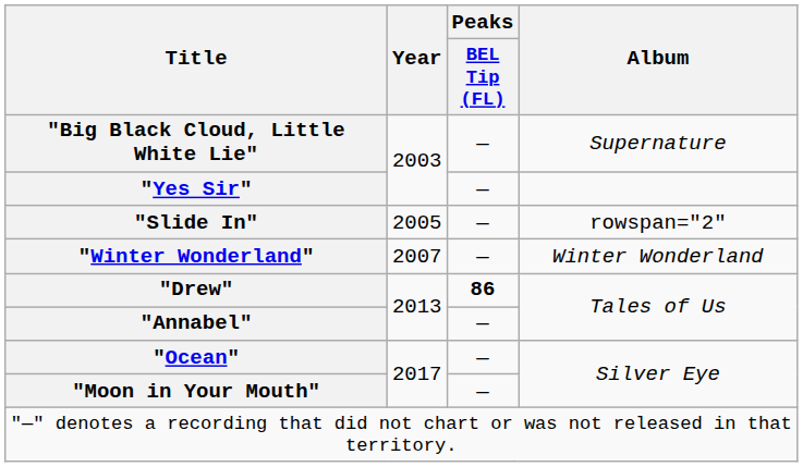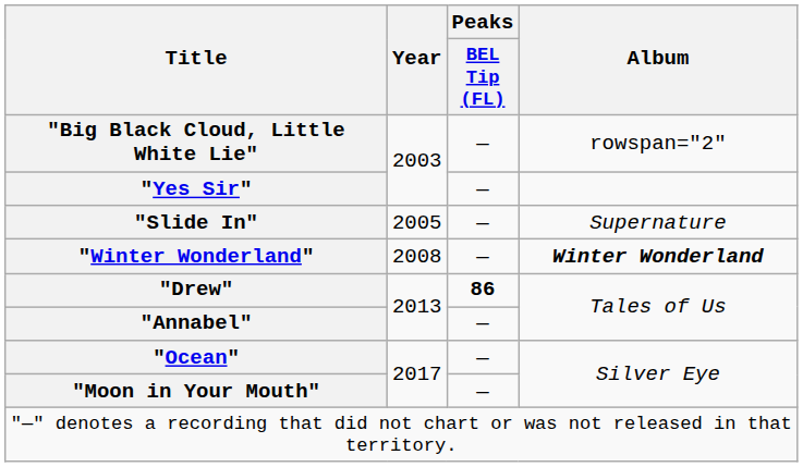"Big Black Cloud, Little White Lie" | Album: Supernature -> rowspan="2"
"Slide In" | Album: rowspan="2" -> Supernature
"Winter Wonderland" | Year: 2007 -> 2008
"Winter Wonderland" | Album: normal -> bold
